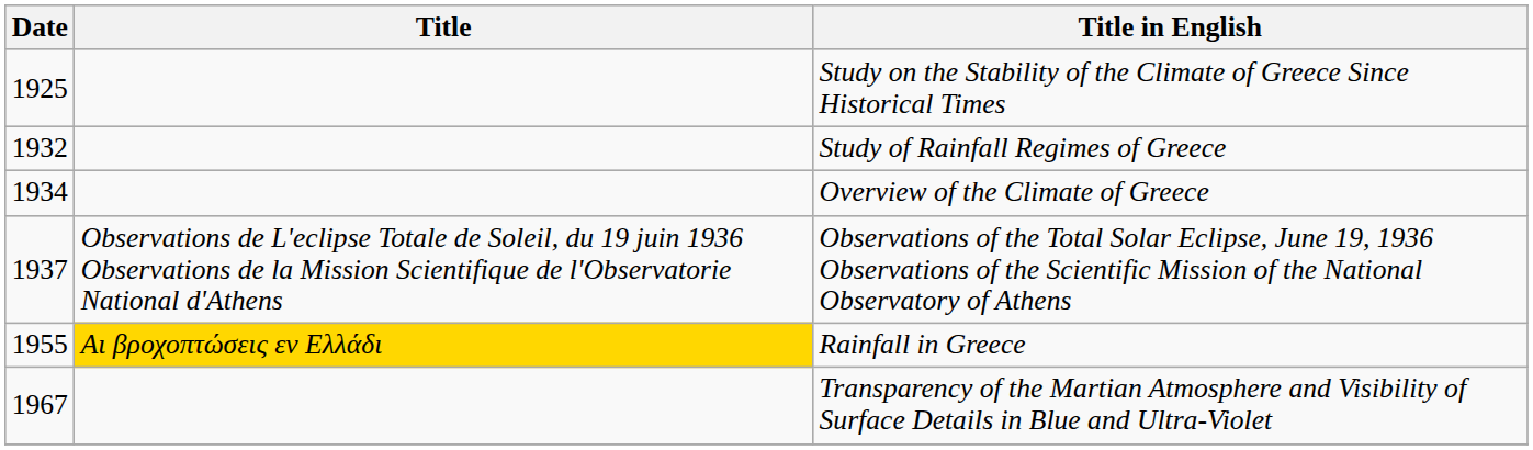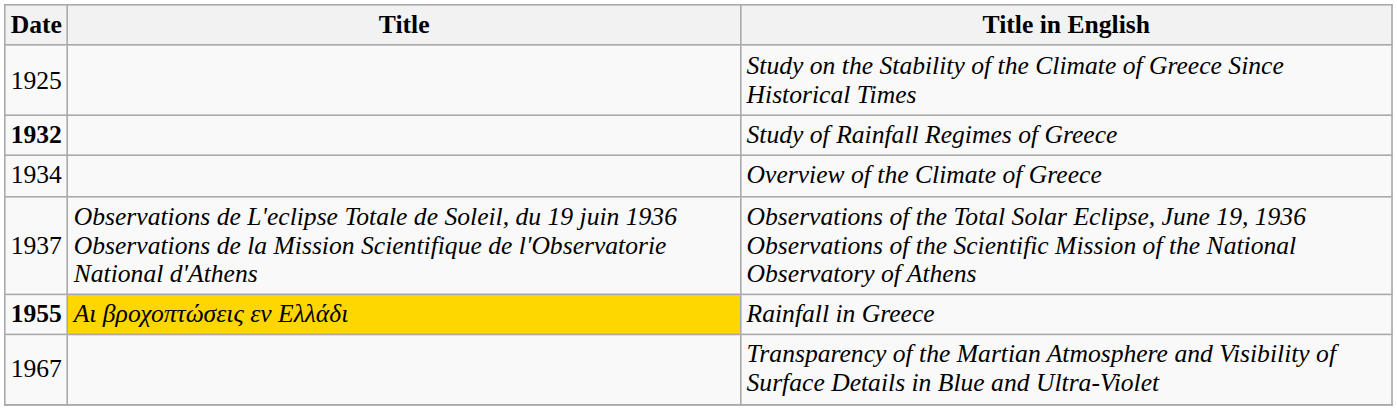Study of Rainfall Regimes of Greece | Date: normal -> bold
Rainfall in Greece | Date: normal -> bold
